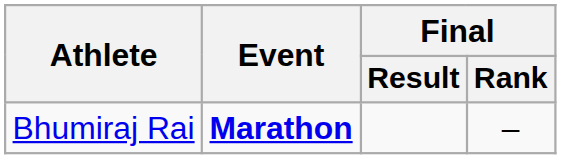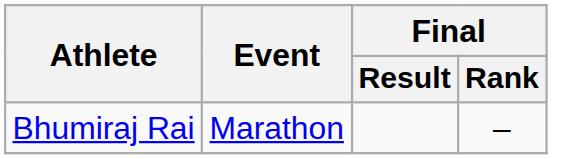Bhumiraj Rai | Event: bold -> normal
